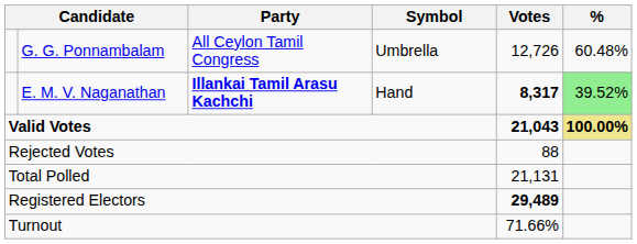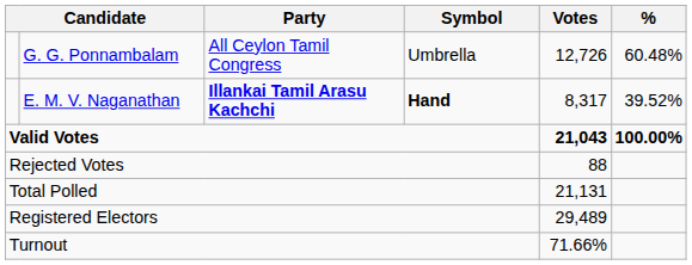E. M. V. Naganathan | Symbol: normal -> bold
E. M. V. Naganathan | Votes: bold -> normal
E. M. V. Naganathan | %: lightgreen background -> no background
Valid Votes | %: khaki background -> no background
Registered Electors | Votes: bold -> normal
